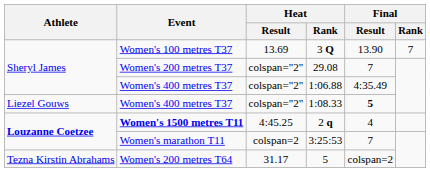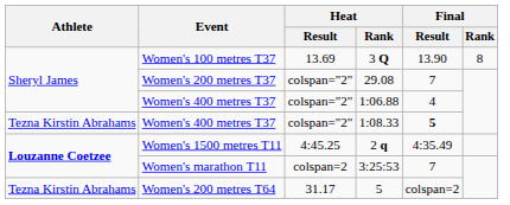3 Q | Final / Rank: 7 -> 8
1:06.88 | Final / Result: 4:35.49 -> 4
1:08.33 | Athlete: Liezel Gouws -> Tezna Kirstin Abrahams
2 q | Event: bold -> normal
2 q | Final / Result: 4 -> 4:35.49
